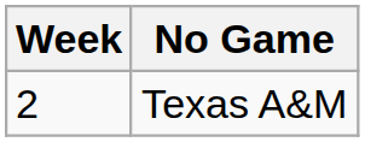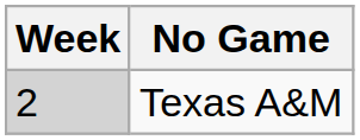Texas A&M | Week: no background -> lightgrey background
